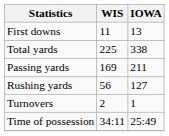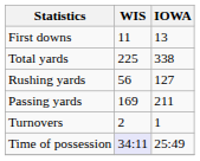rows swapped: Rushing yards <-> Passing yards
Time of possession | WIS: no background -> lavender background
